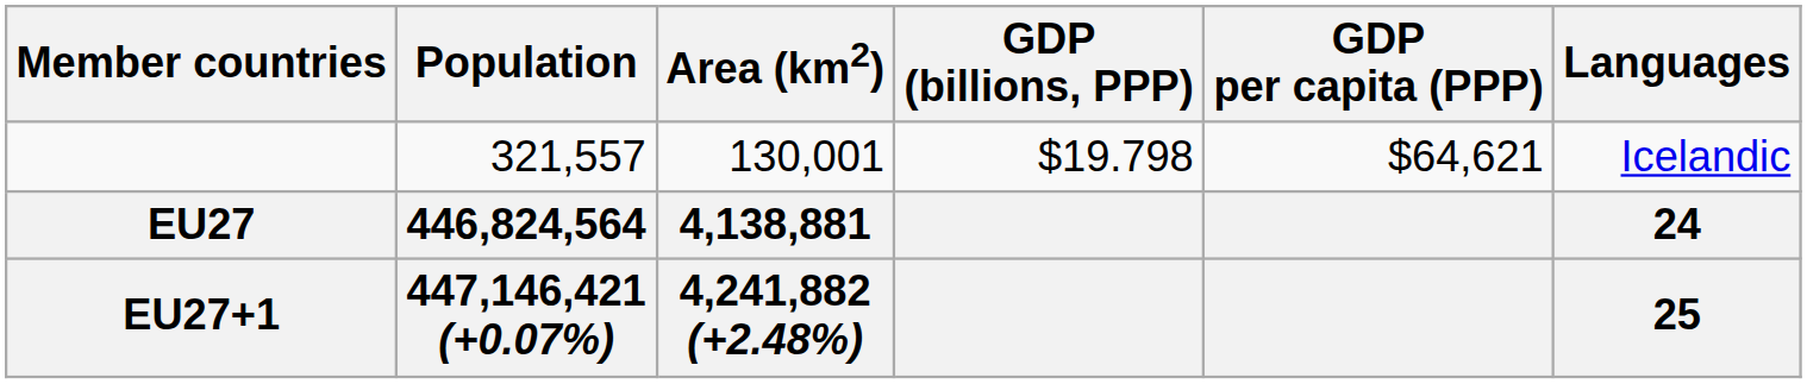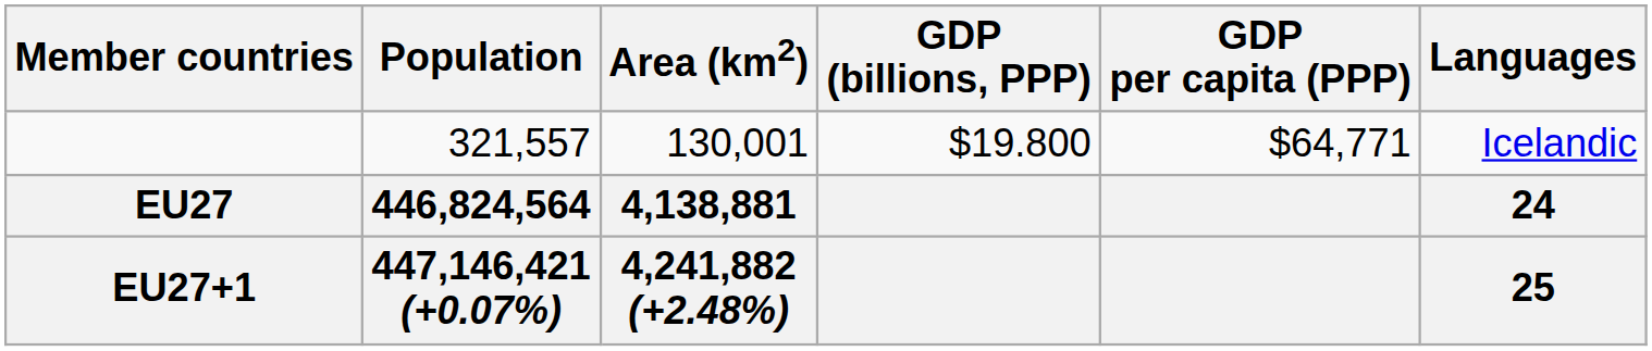row 2 | GDP (billions, PPP): $19.798 -> $19.800
row 2 | GDP per capita (PPP): $64,621 -> $64,771
